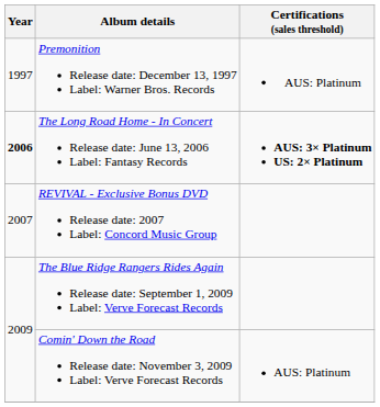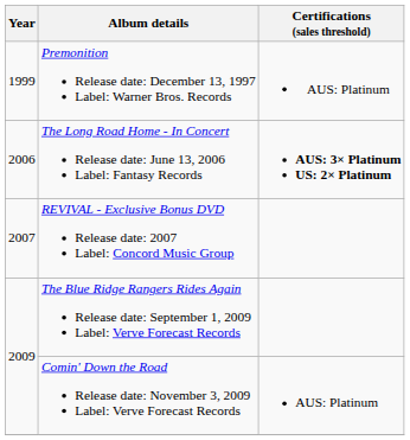row 2 | Year: 1997 -> 1999
row 3 | Year: bold -> normal
